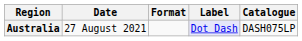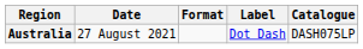Australia | Label: lavender background -> no background
